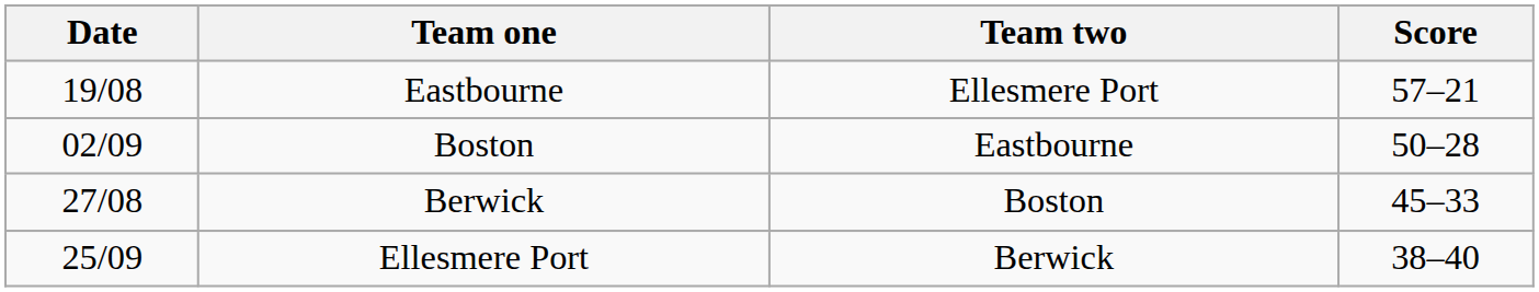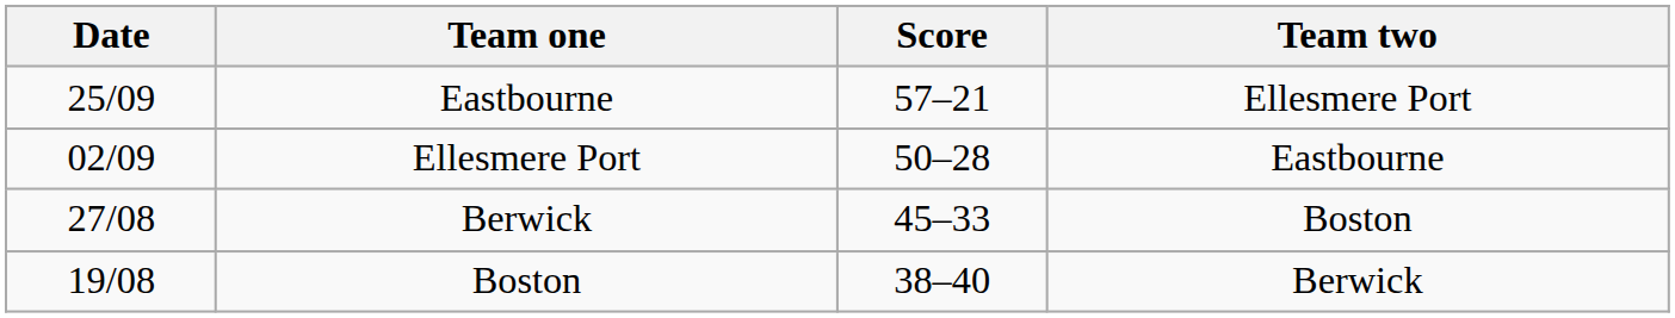columns swapped: Score <-> Team two
row 2 | Date: 19/08 -> 25/09
row 3 | Team one: Boston -> Ellesmere Port
row 5 | Date: 25/09 -> 19/08
row 5 | Team one: Ellesmere Port -> Boston
